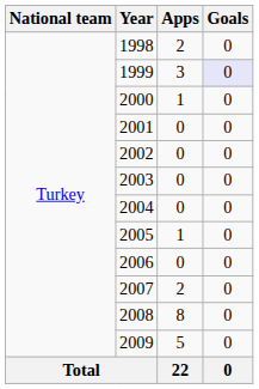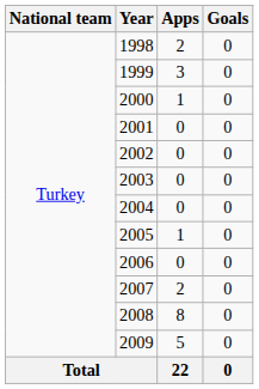1999 | Goals: lavender background -> no background
